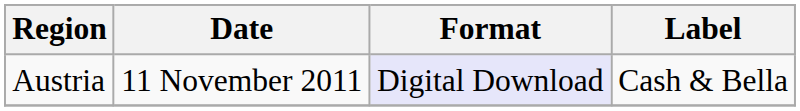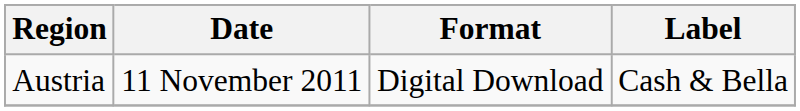Austria | Format: lavender background -> no background
